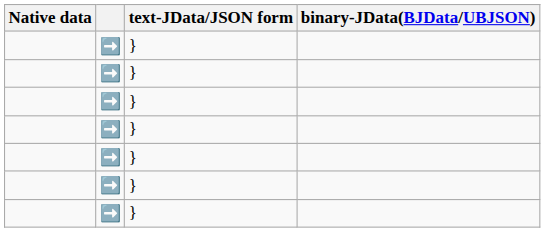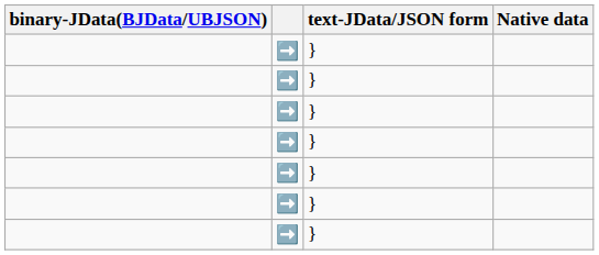columns swapped: Native data <-> binary-JData(BJData/UBJSON)
